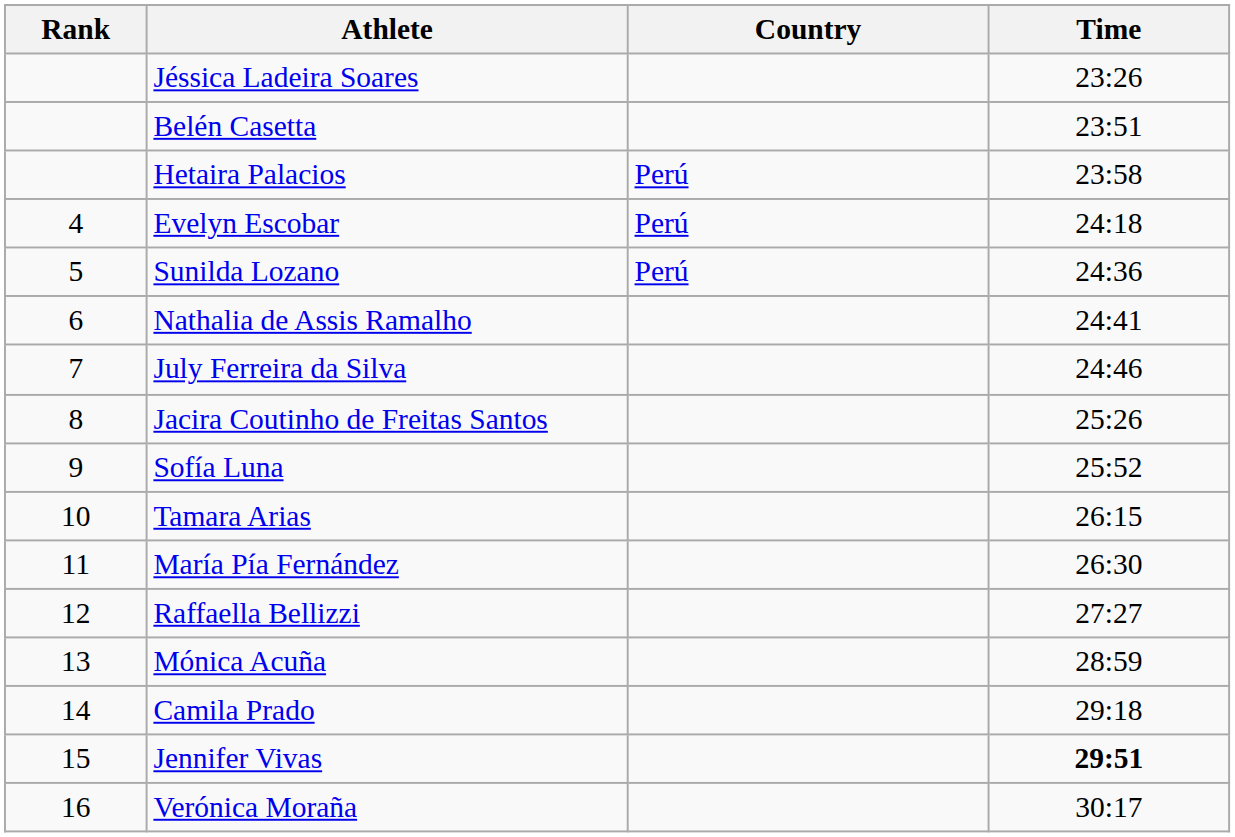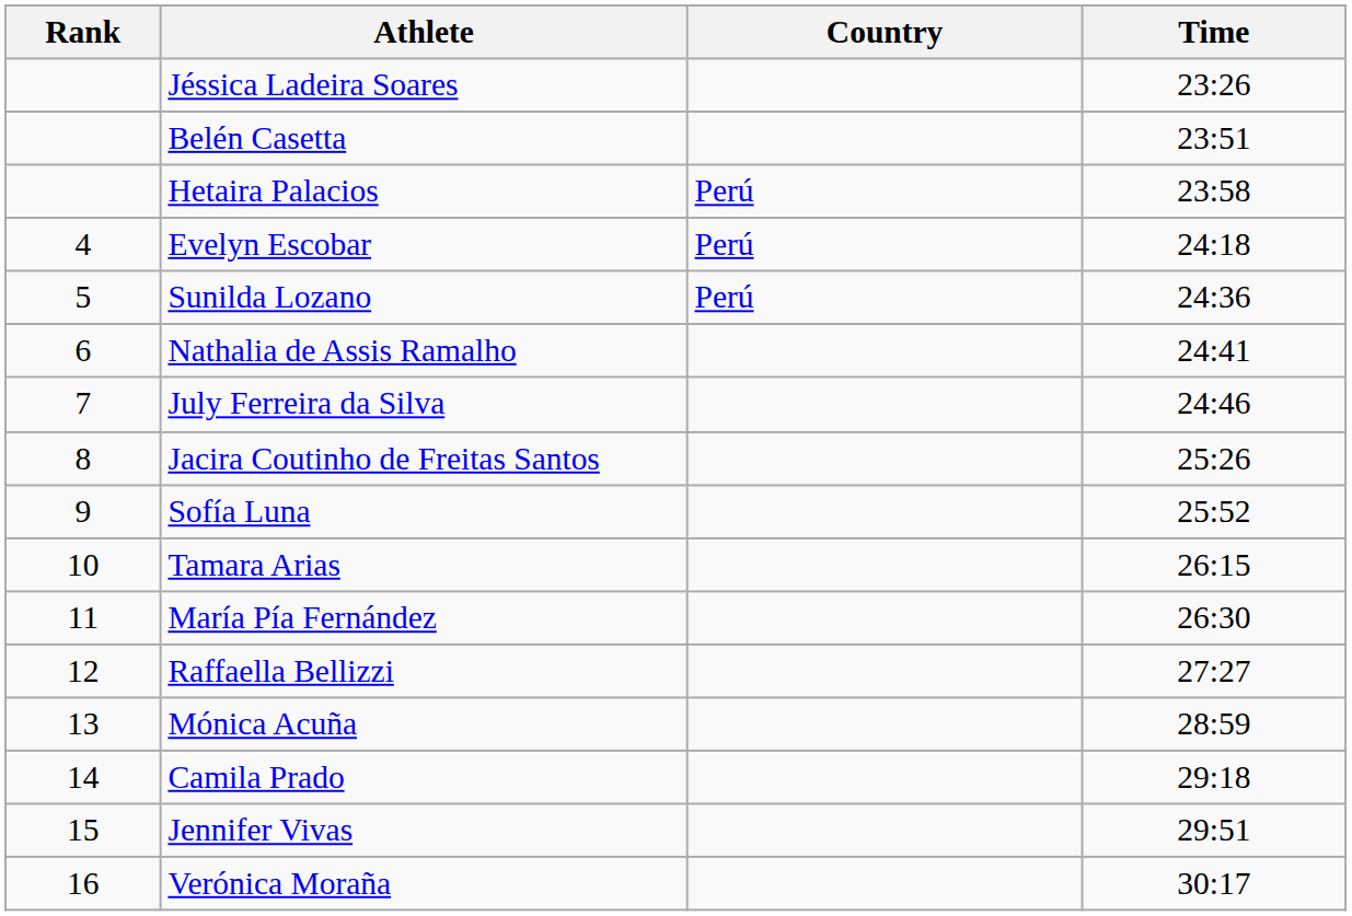Jennifer Vivas | Time: bold -> normal
